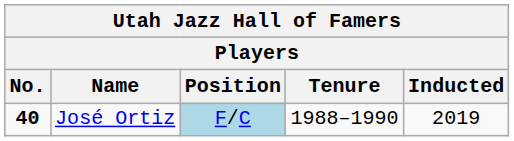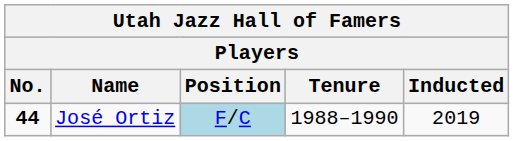José Ortiz | No.: 40 -> 44
